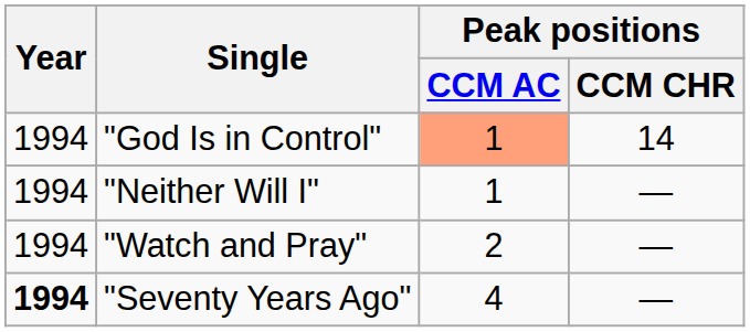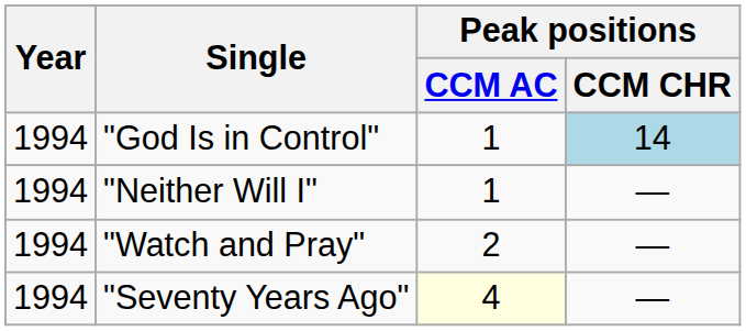"God Is in Control" | Peak positions / CCM AC: lightsalmon background -> no background
"God Is in Control" | Peak positions / CCM CHR: no background -> lightblue background
"Seventy Years Ago" | Year: bold -> normal
"Seventy Years Ago" | Peak positions / CCM AC: no background -> lightyellow background
